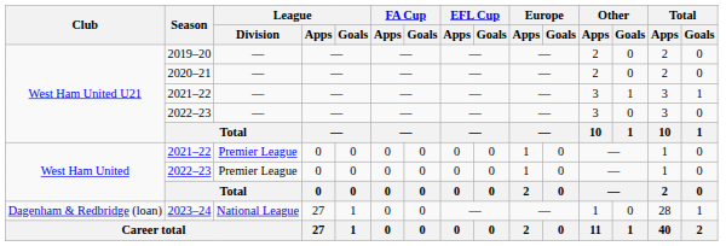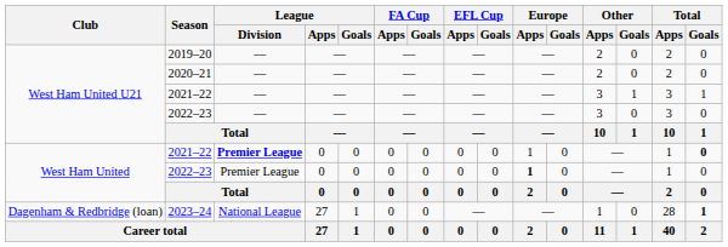West Ham United / 2021–22 | League / Division: normal -> bold
West Ham United / 2021–22 | Total / Goals: normal -> bold
West Ham United / 2022–23 | Europe / Apps: normal -> bold
2023–24 | Total / Goals: normal -> bold
